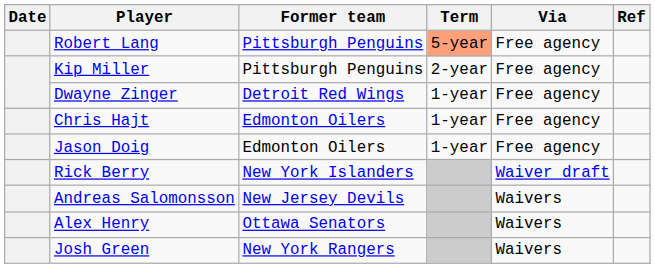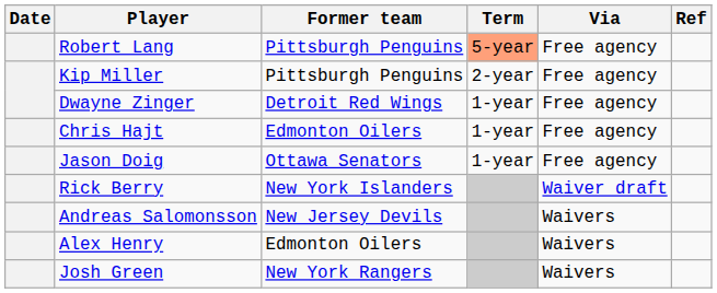Jason Doig | Former team: Edmonton Oilers -> Ottawa Senators
Alex Henry | Former team: Ottawa Senators -> Edmonton Oilers
